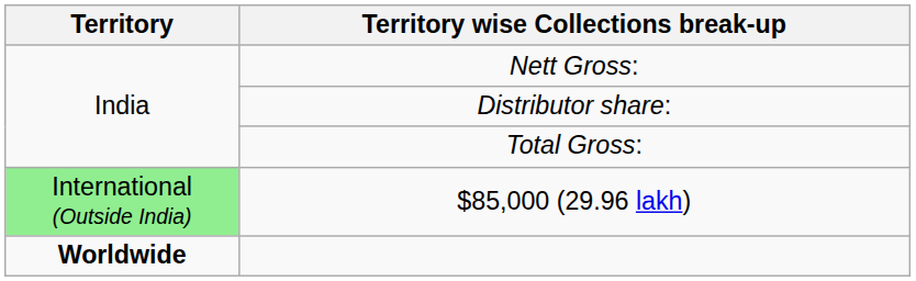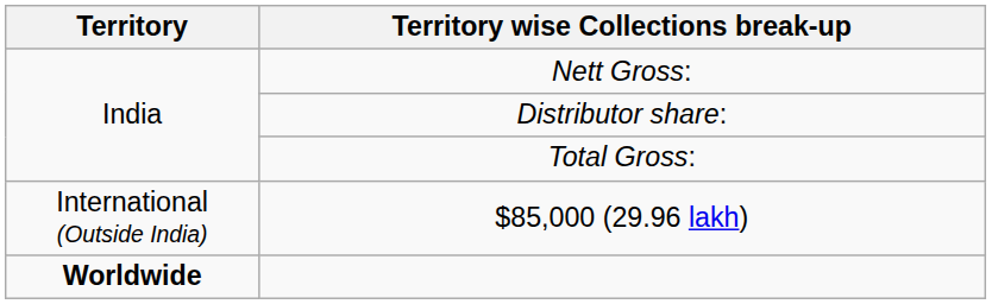$85,000 (29.96 lakh) | Territory: lightgreen background -> no background
